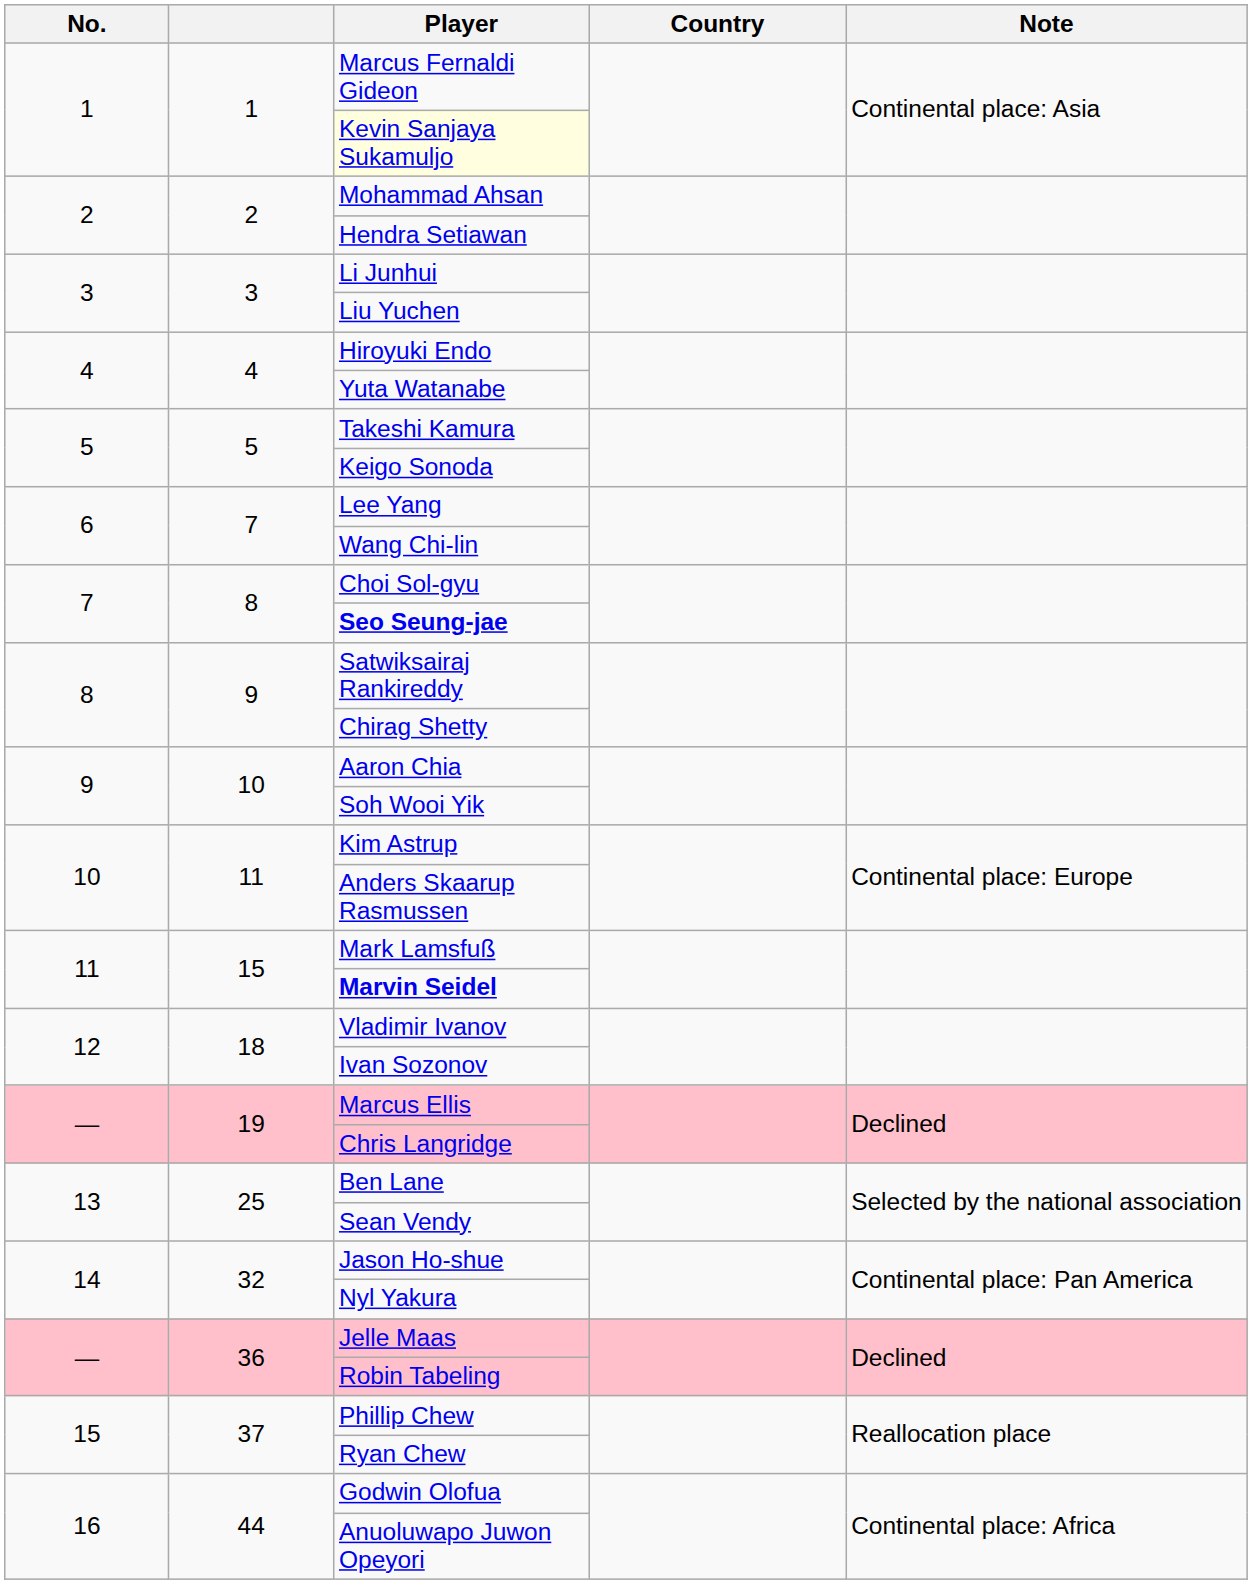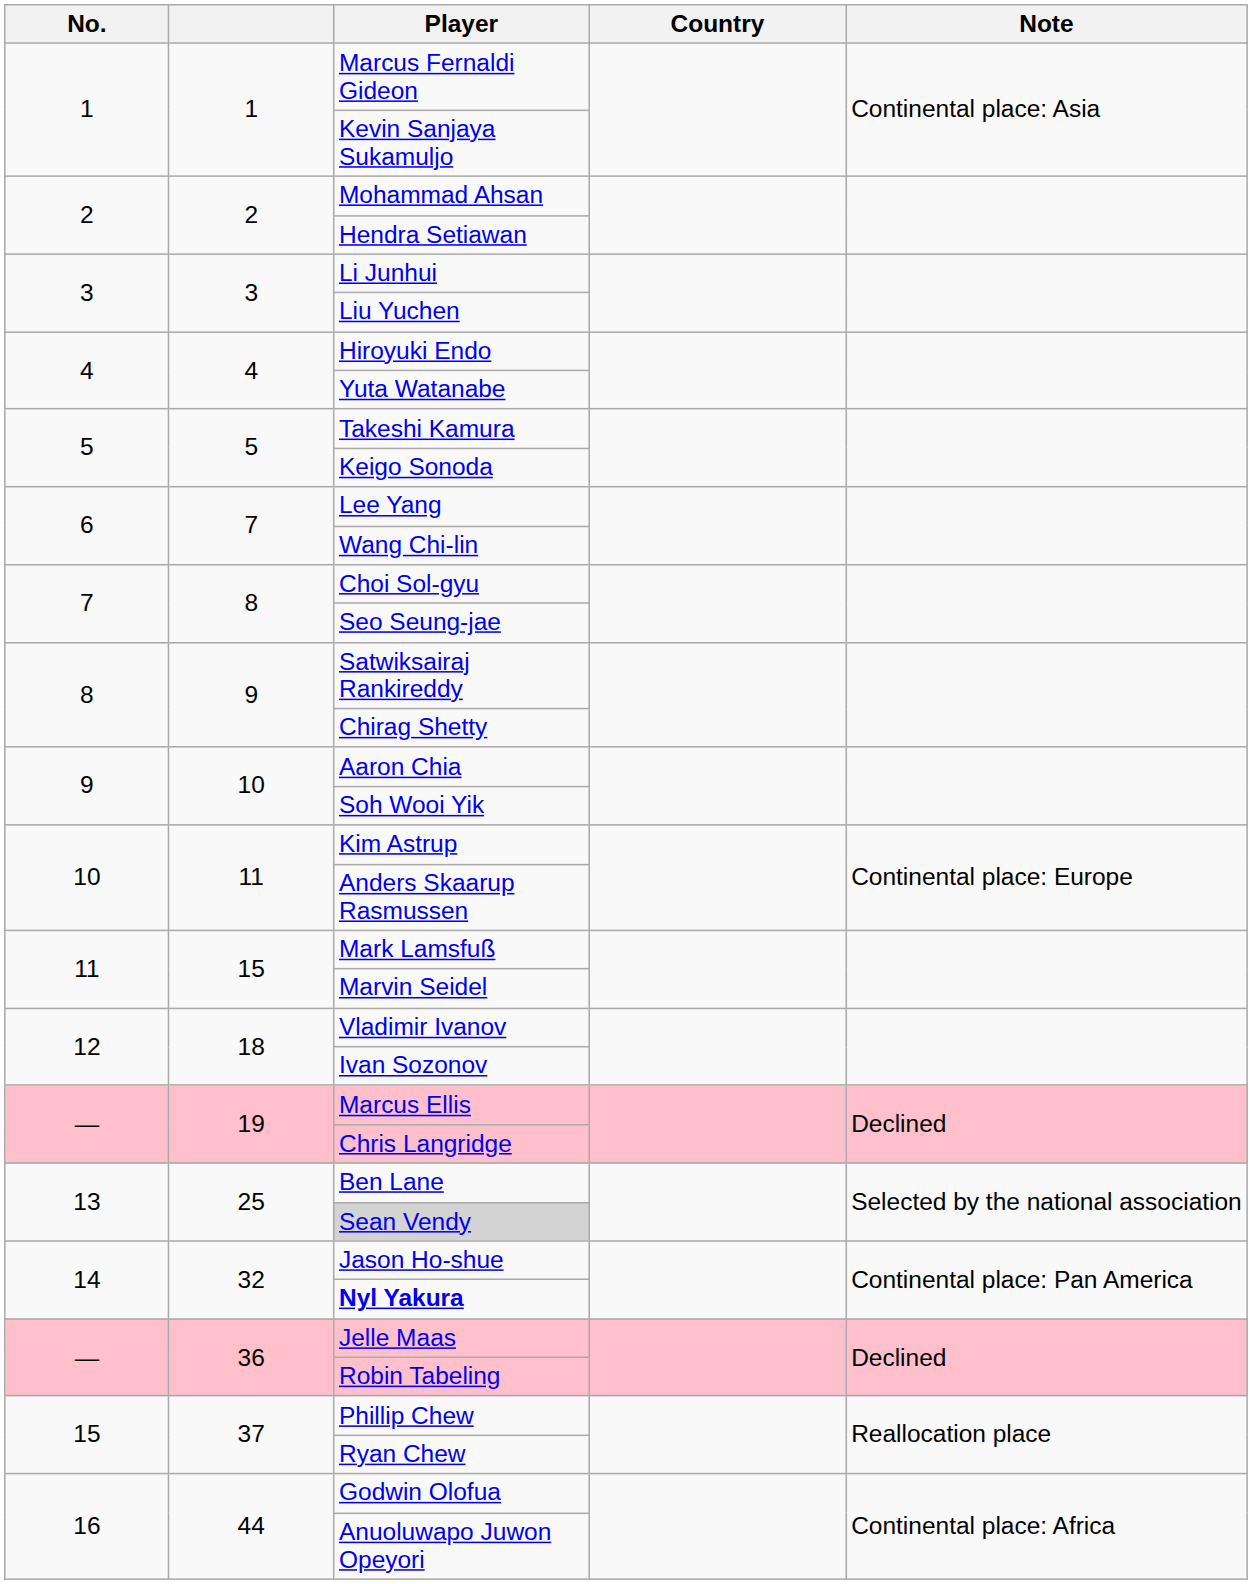Kevin Sanjaya Sukamuljo | Player: lightyellow background -> no background
Seo Seung-jae | Player: bold -> normal
Marvin Seidel | Player: bold -> normal
Sean Vendy | Player: no background -> lightgrey background
Nyl Yakura | Player: normal -> bold
